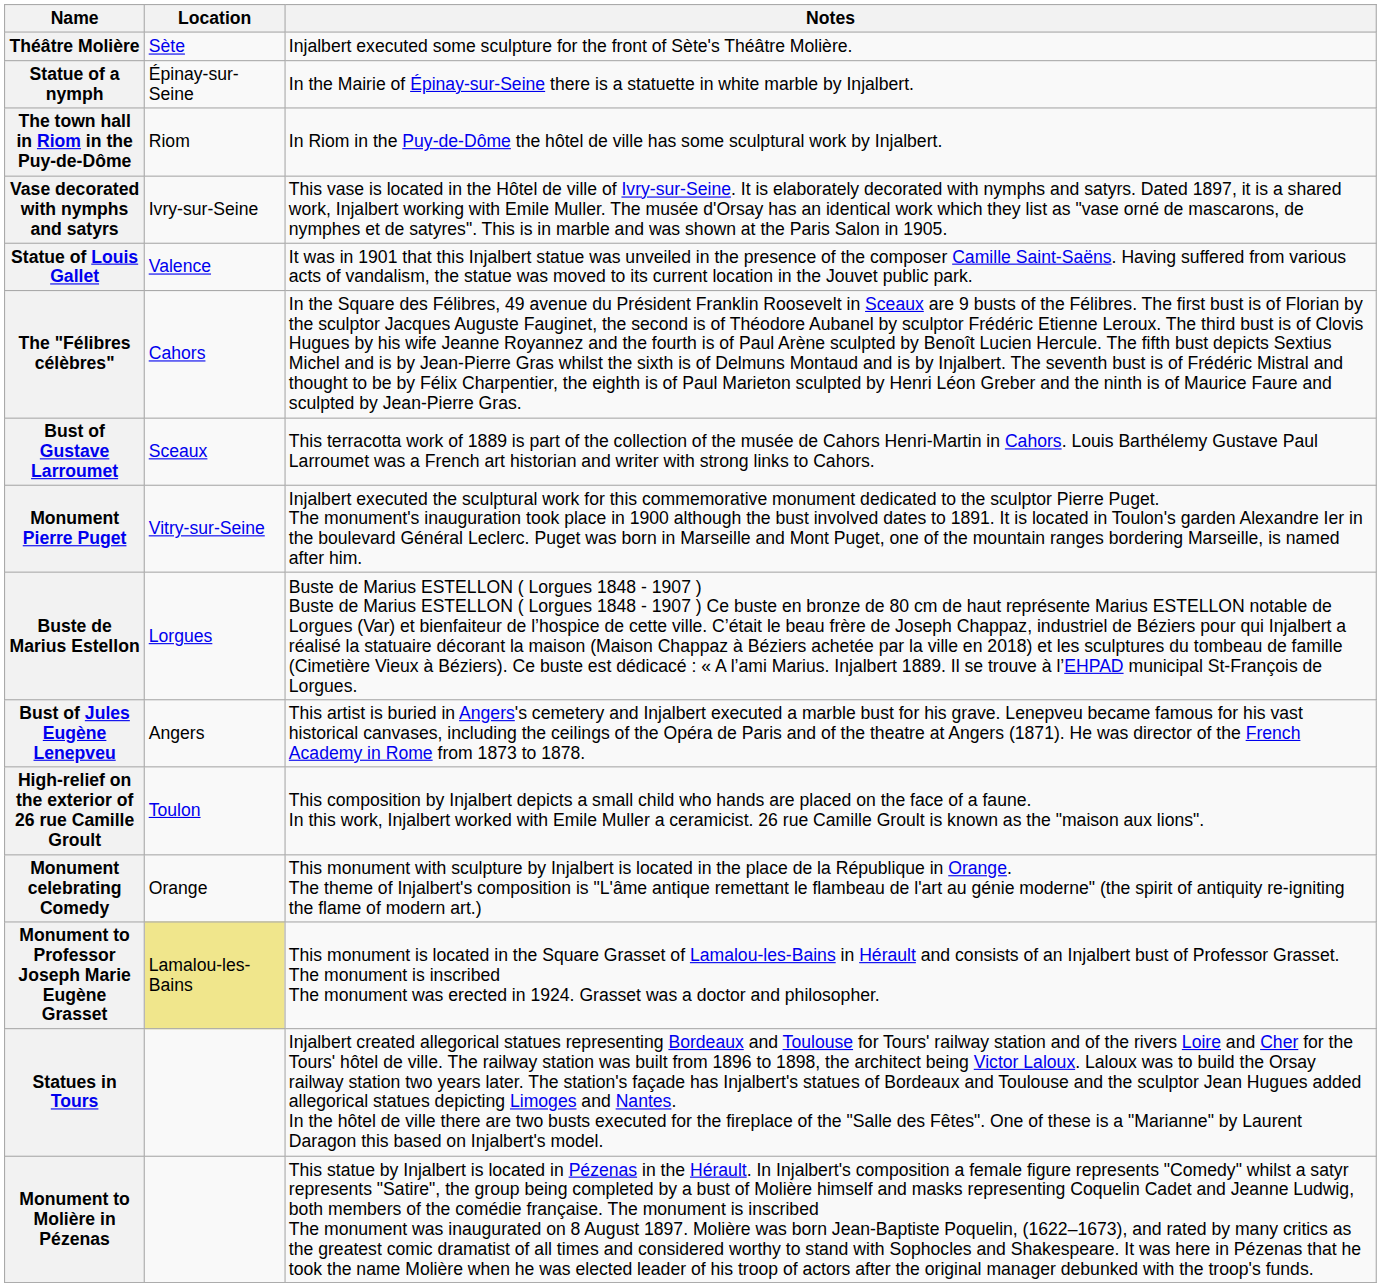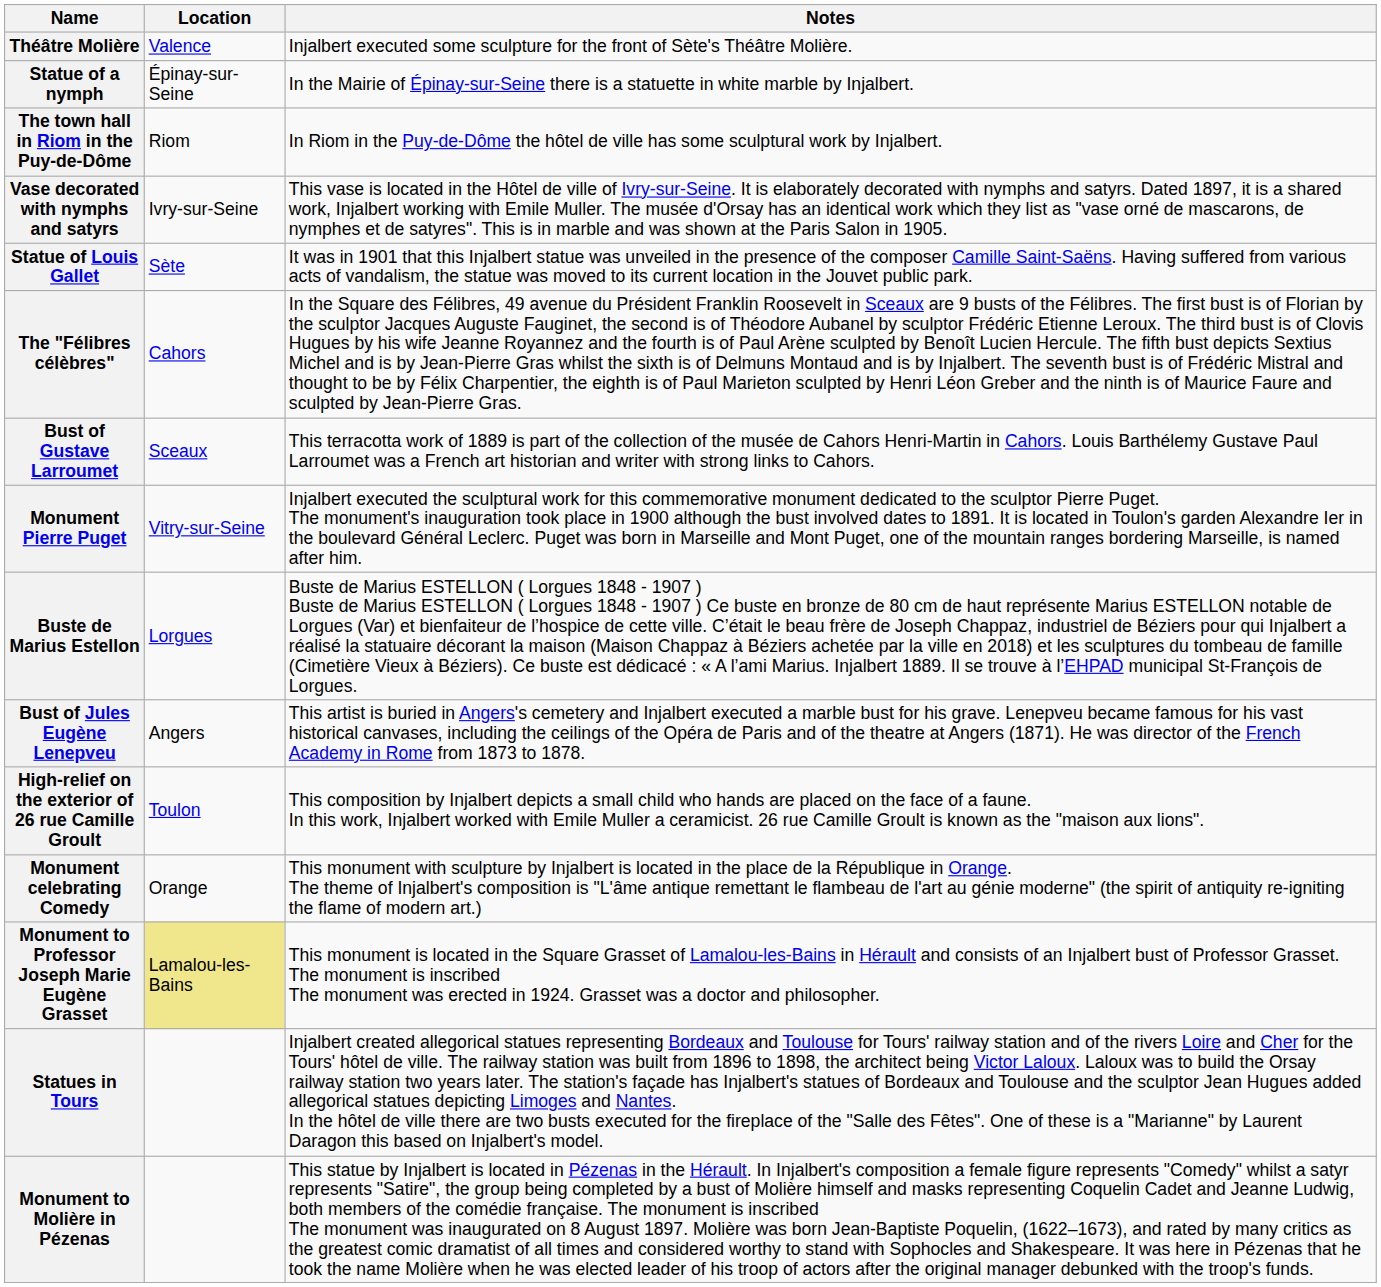Théâtre Molière | Location: Sète -> Valence
Statue of Louis Gallet | Location: Valence -> Sète
